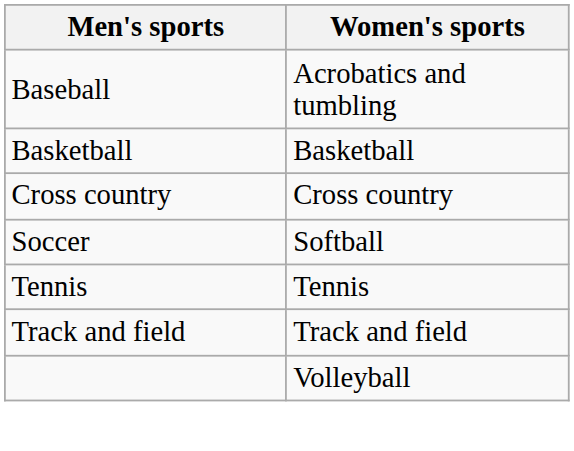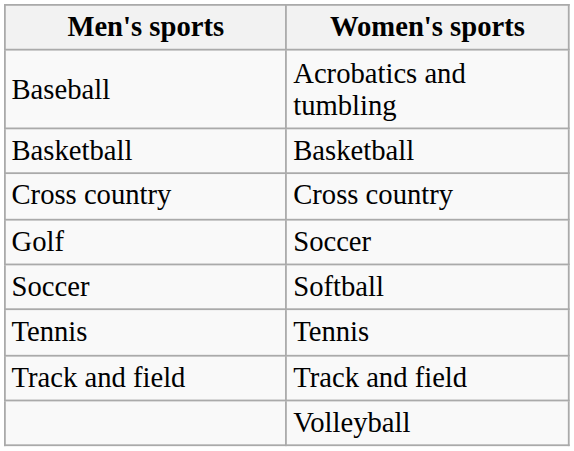+ row: Golf | Soccer
